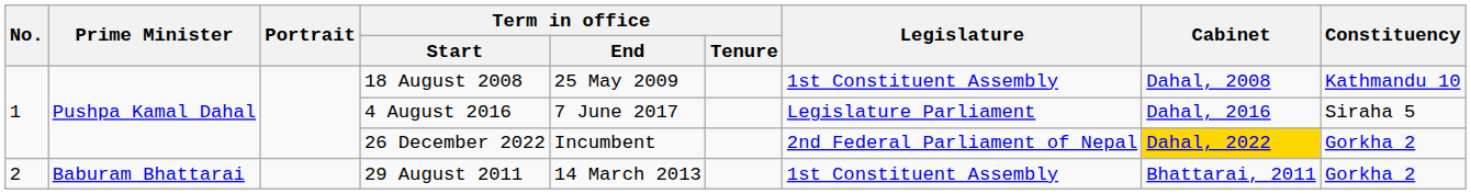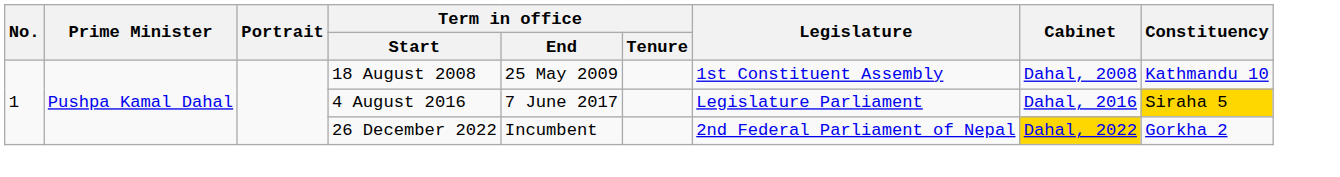4 August 2016 | Constituency: no background -> gold background
- row: 2 | Baburam Bhattarai | 29 August 2011 | 14 March 2013 | 1st Constituent Assembly | Bhattarai, 2011 | Gorkha 2
